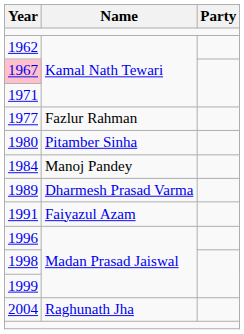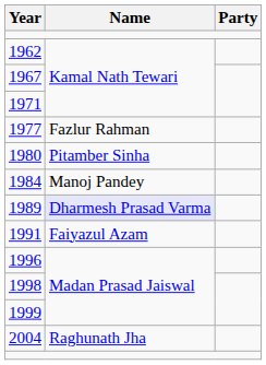1967 | Year: pink background -> no background
1989 | Name: no background -> lavender background
